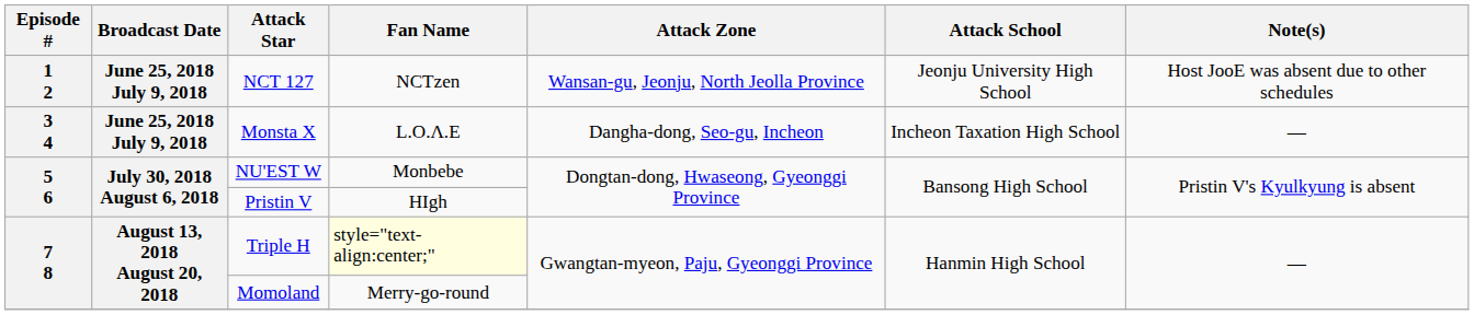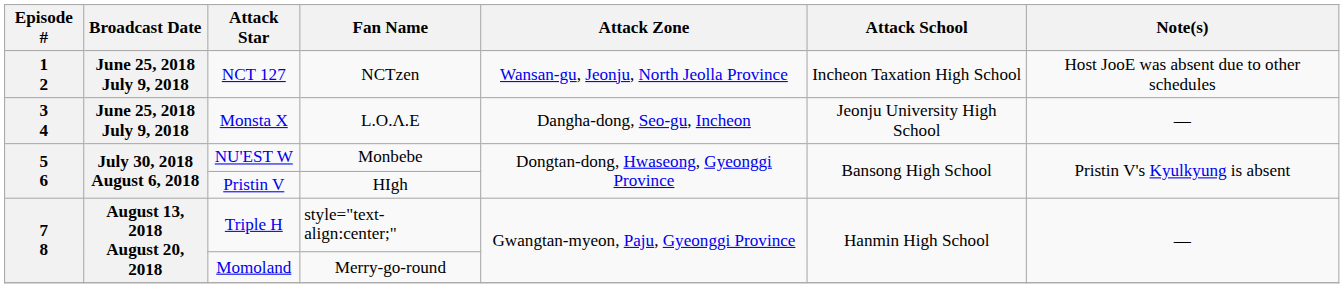NCT 127 | Attack School: Jeonju University High School -> Incheon Taxation High School
Monsta X | Attack School: Incheon Taxation High School -> Jeonju University High School
Triple H | Fan Name: lightyellow background -> no background
